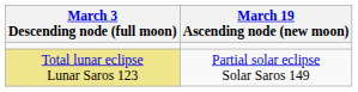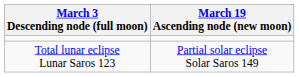row 3 | March 3 Descending node (full moon): khaki background -> no background
